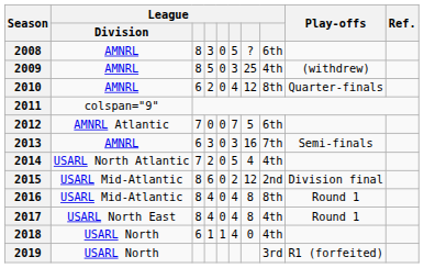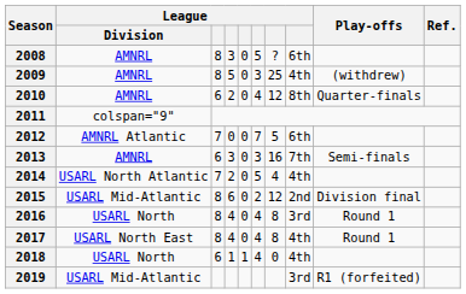2016 | League / Division: USARL Mid-Atlantic -> USARL North
2016 | column 8: 8th -> 3rd
2019 | League / Division: USARL North -> USARL Mid-Atlantic
